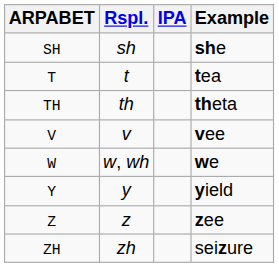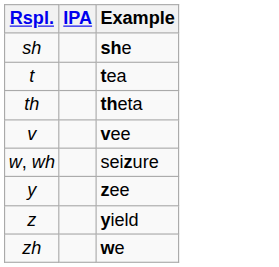- column: ARPABET | SH | T | TH | V | W | Y | Z | ZH
w, wh | Example: we -> seizure
y | Example: yield -> zee
z | Example: zee -> yield
zh | Example: seizure -> we
